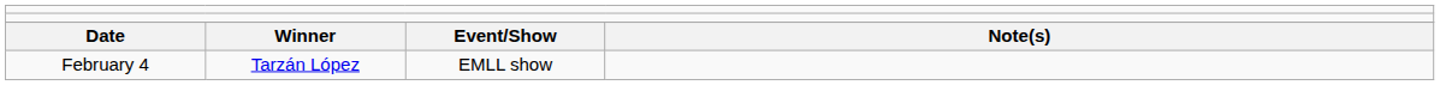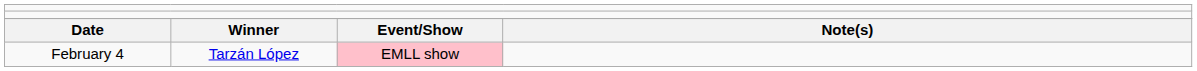February 4 | column 3: no background -> pink background
